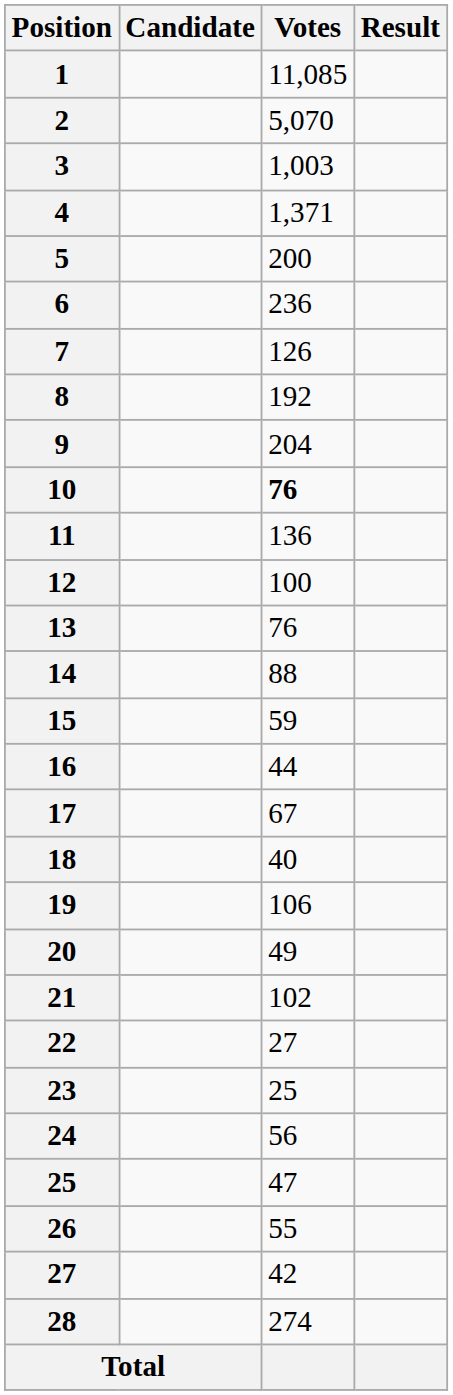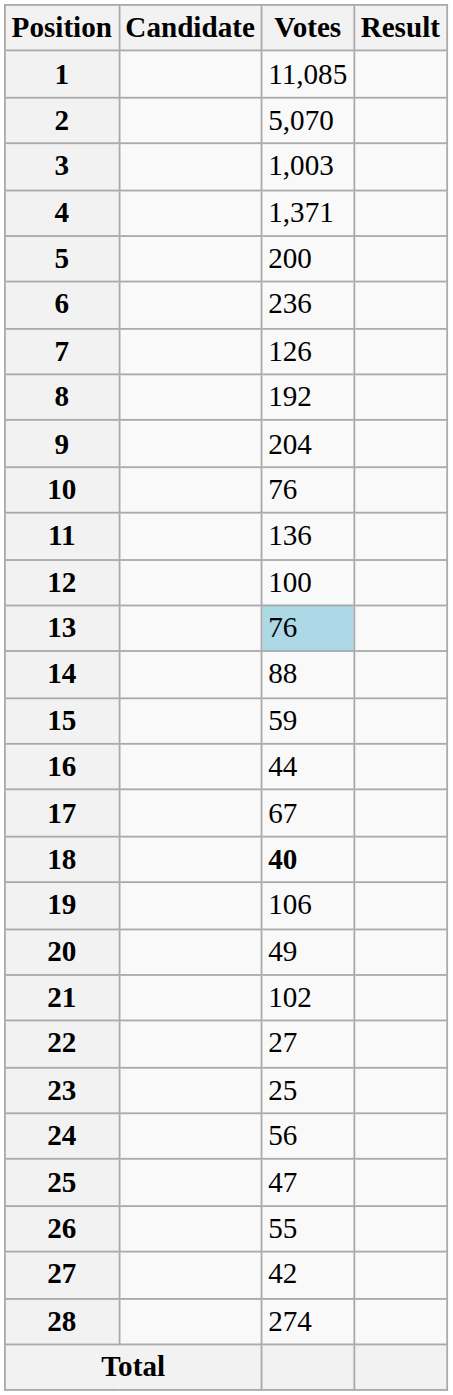10 | Votes: bold -> normal
13 | Votes: no background -> lightblue background
18 | Votes: normal -> bold
